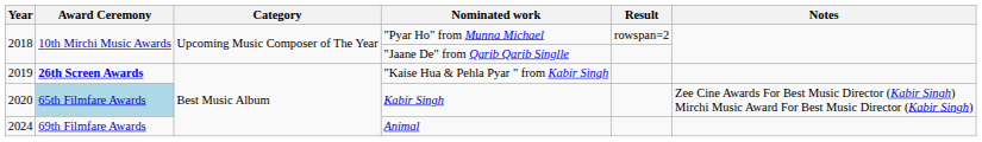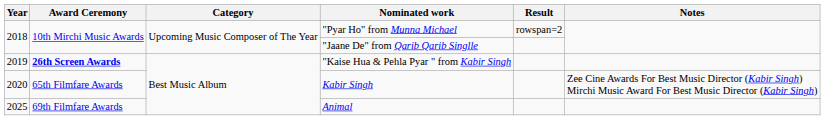Kabir Singh | Award Ceremony: lightblue background -> no background
Animal | Year: 2024 -> 2025
